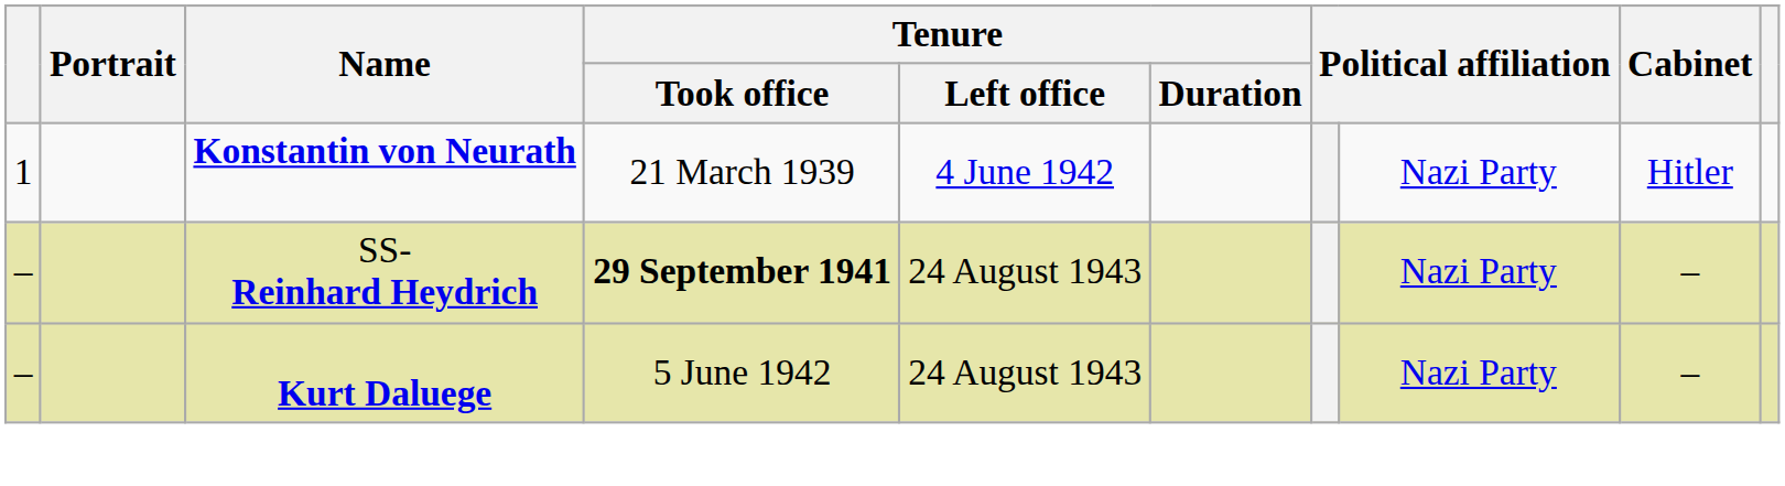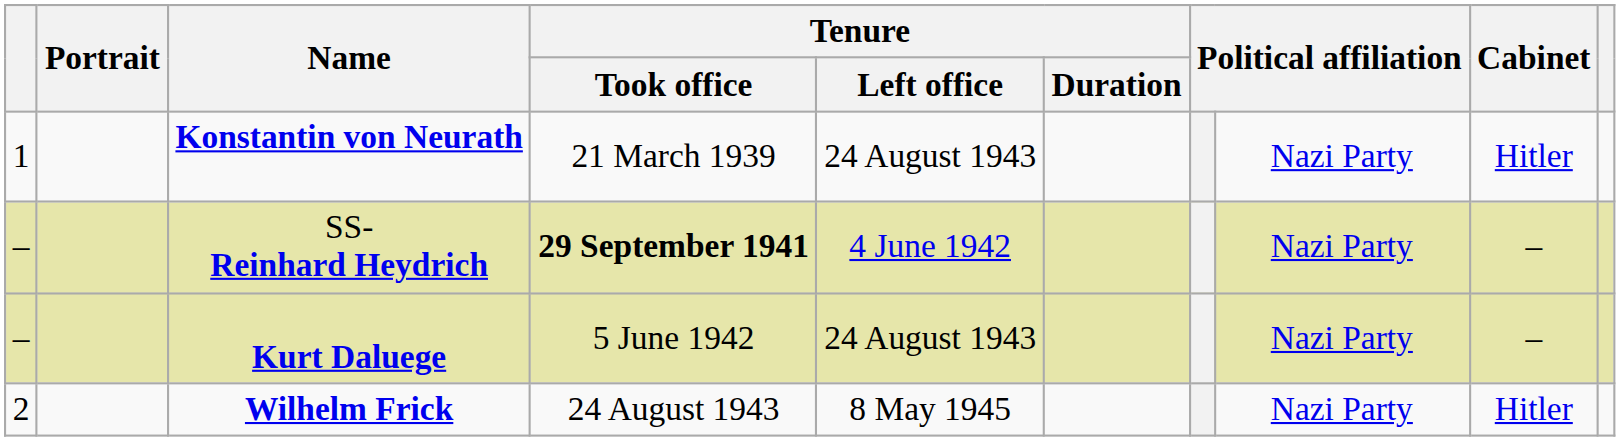Konstantin von Neurath | Tenure / Left office: 4 June 1942 -> 24 August 1943
SS- Reinhard Heydrich | Tenure / Left office: 24 August 1943 -> 4 June 1942
+ row: 2 | Wilhelm Frick | 24 August 1943 | 8 May 1945 | Nazi Party | Hitler
